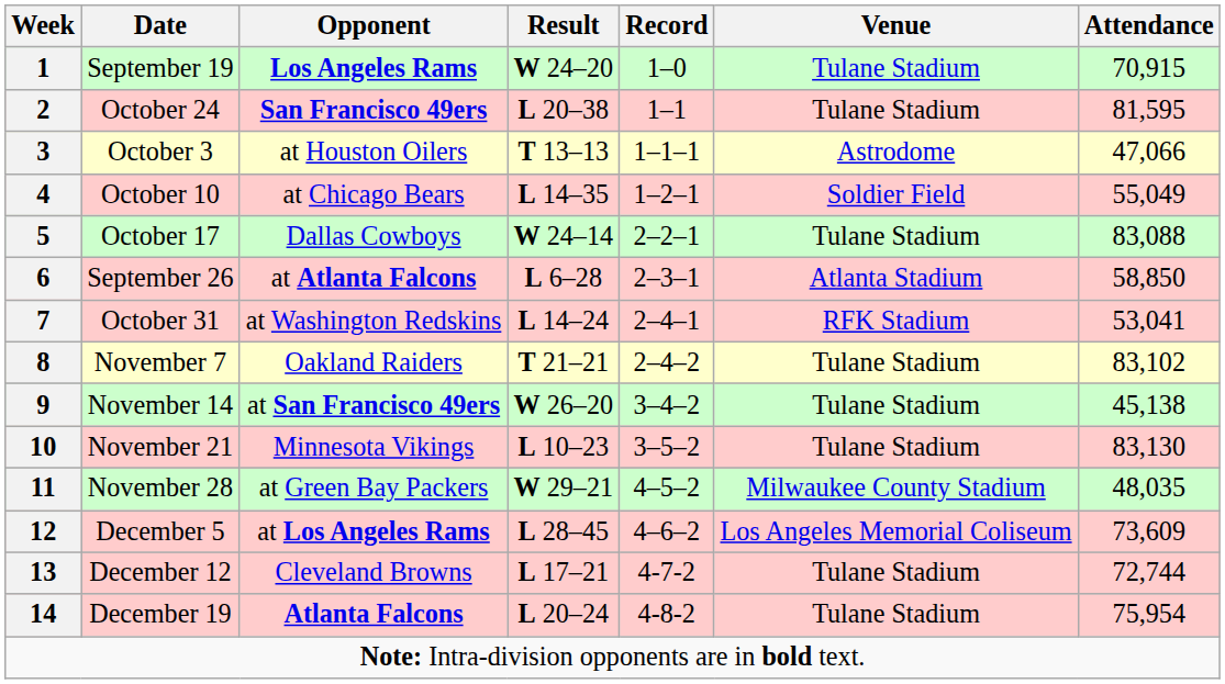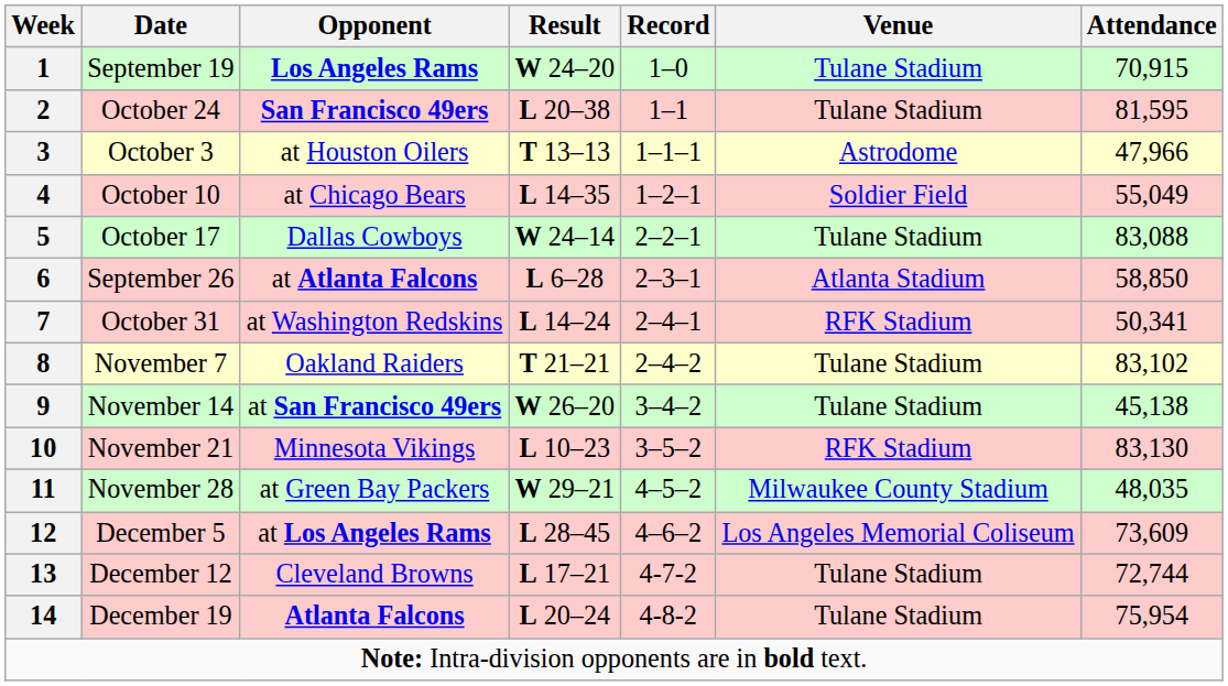3 | Attendance: 47,066 -> 47,966
7 | Attendance: 53,041 -> 50,341
10 | Venue: Tulane Stadium -> RFK Stadium
